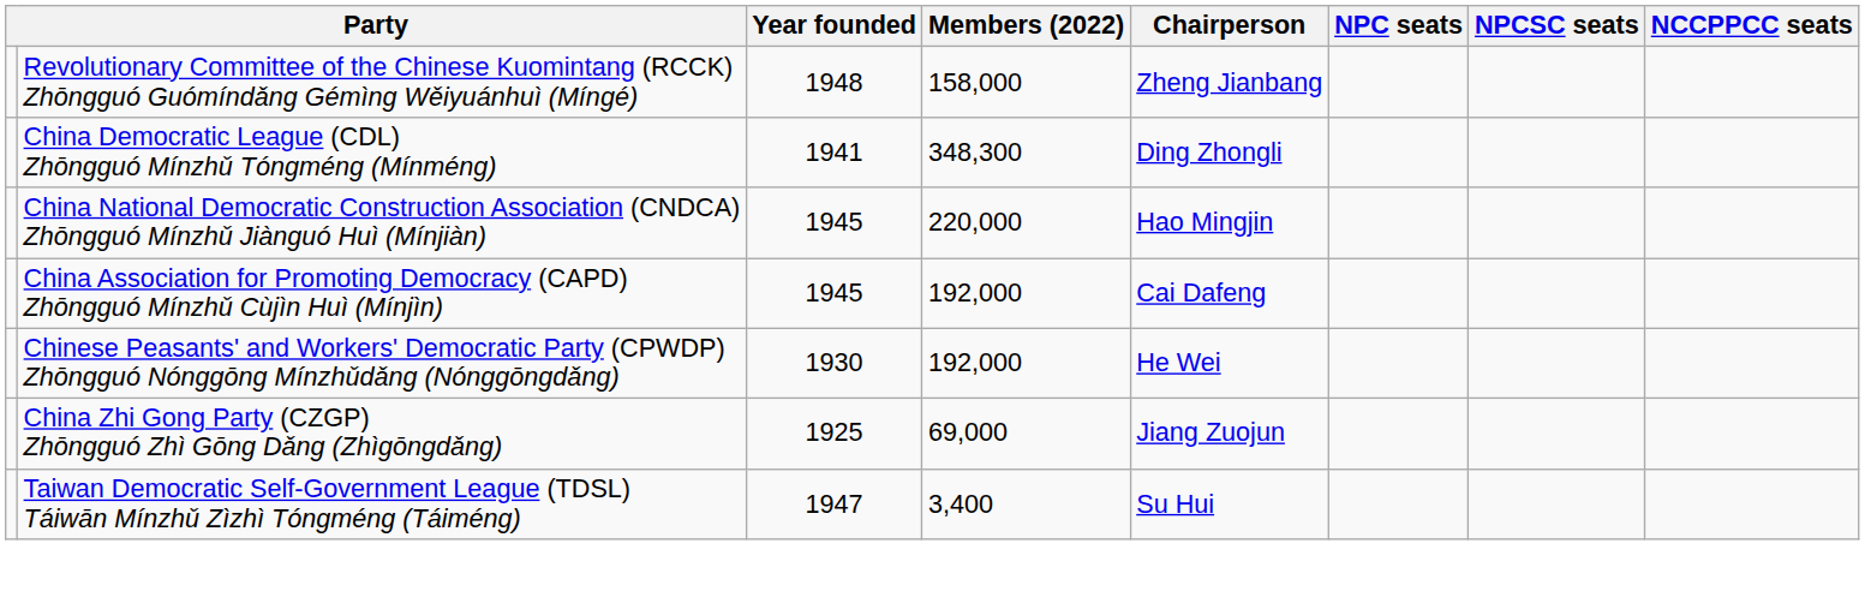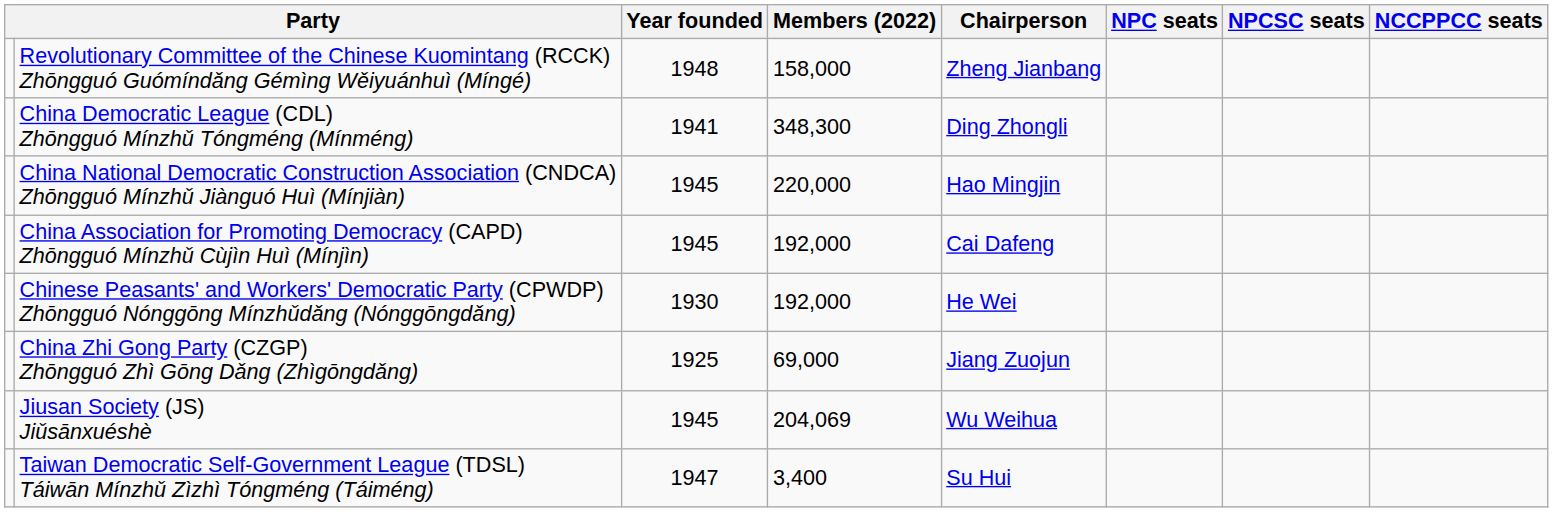+ row: Jiusan Society (JS) Jiǔsānxuéshè | 1945 | 204,069 | Wu Weihua
